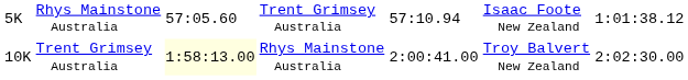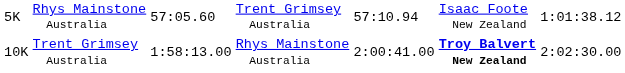row 2 | column 3: lightyellow background -> no background
row 2 | column 6: normal -> bold
